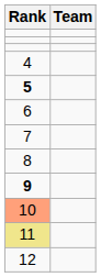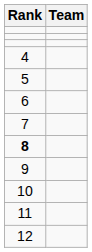row 6 | Rank: bold -> normal
row 9 | Rank: normal -> bold
row 10 | Rank: bold -> normal
row 11 | Rank: lightsalmon background -> no background
row 12 | Rank: khaki background -> no background
